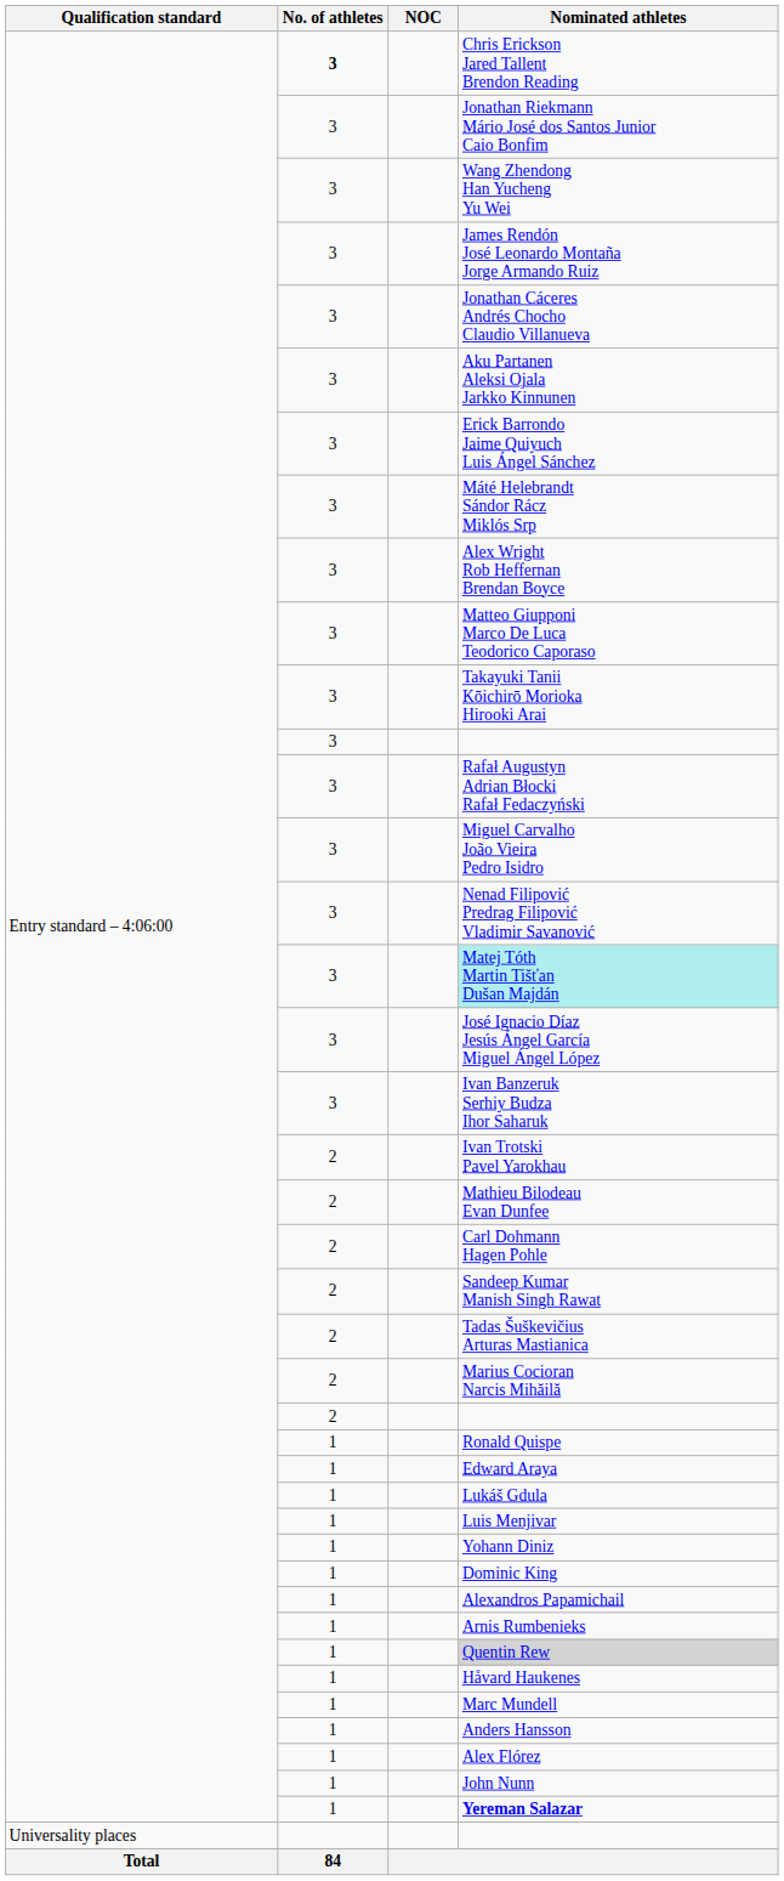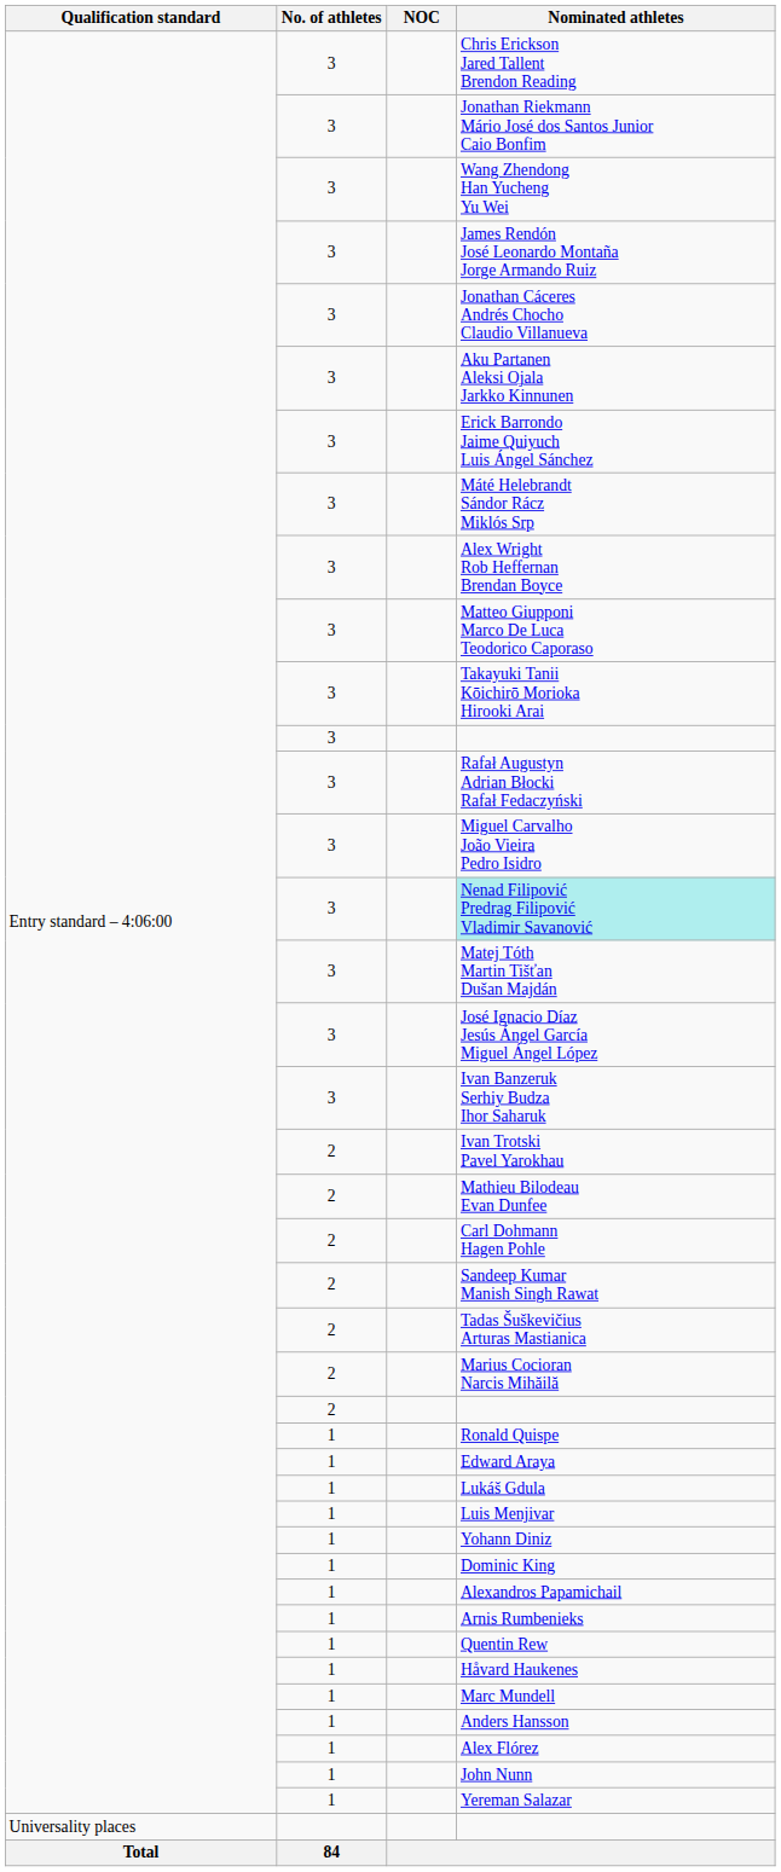Chris Erickson Jared Tallent Brendon Reading | No. of athletes: bold -> normal
Nenad Filipović Predrag Filipović Vladimir Savanović | Nominated athletes: no background -> paleturquoise background
Matej Tóth Martin Tišťan Dušan Majdán | Nominated athletes: paleturquoise background -> no background
Quentin Rew | Nominated athletes: lightgrey background -> no background
Yereman Salazar | Nominated athletes: bold -> normal
